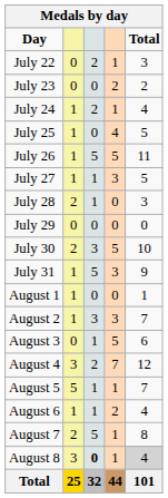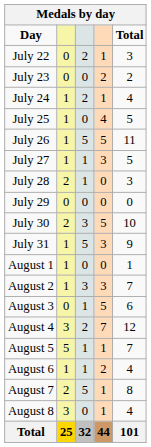August 8 | column 3: bold -> normal
August 8 | Total: lightgrey background -> no background
